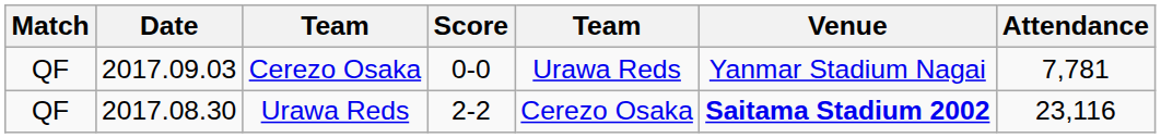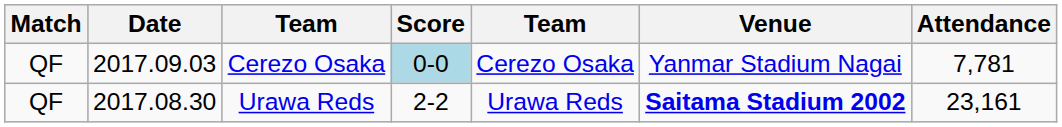row 2 | Score: no background -> lightblue background
row 2 | column 5: Urawa Reds -> Cerezo Osaka
row 3 | column 5: Cerezo Osaka -> Urawa Reds
row 3 | Attendance: 23,116 -> 23,161
